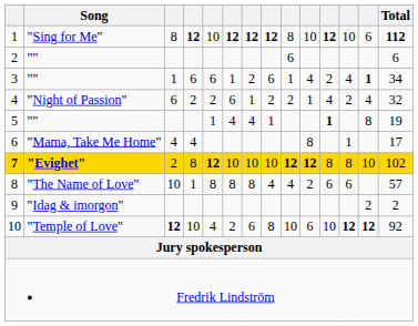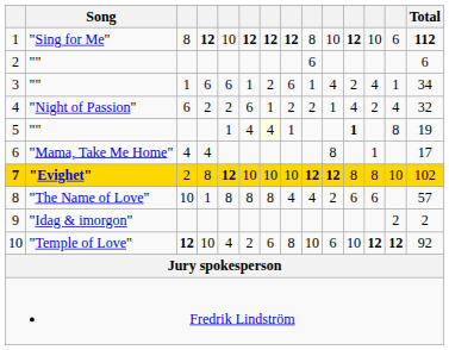3 | column 13: bold -> normal
5 | column 7: no background -> lightyellow background
